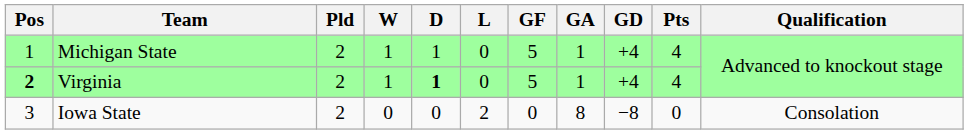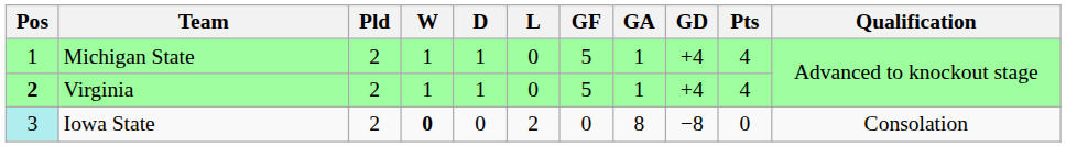Virginia | D: bold -> normal
Iowa State | Pos: no background -> paleturquoise background
Iowa State | W: normal -> bold
